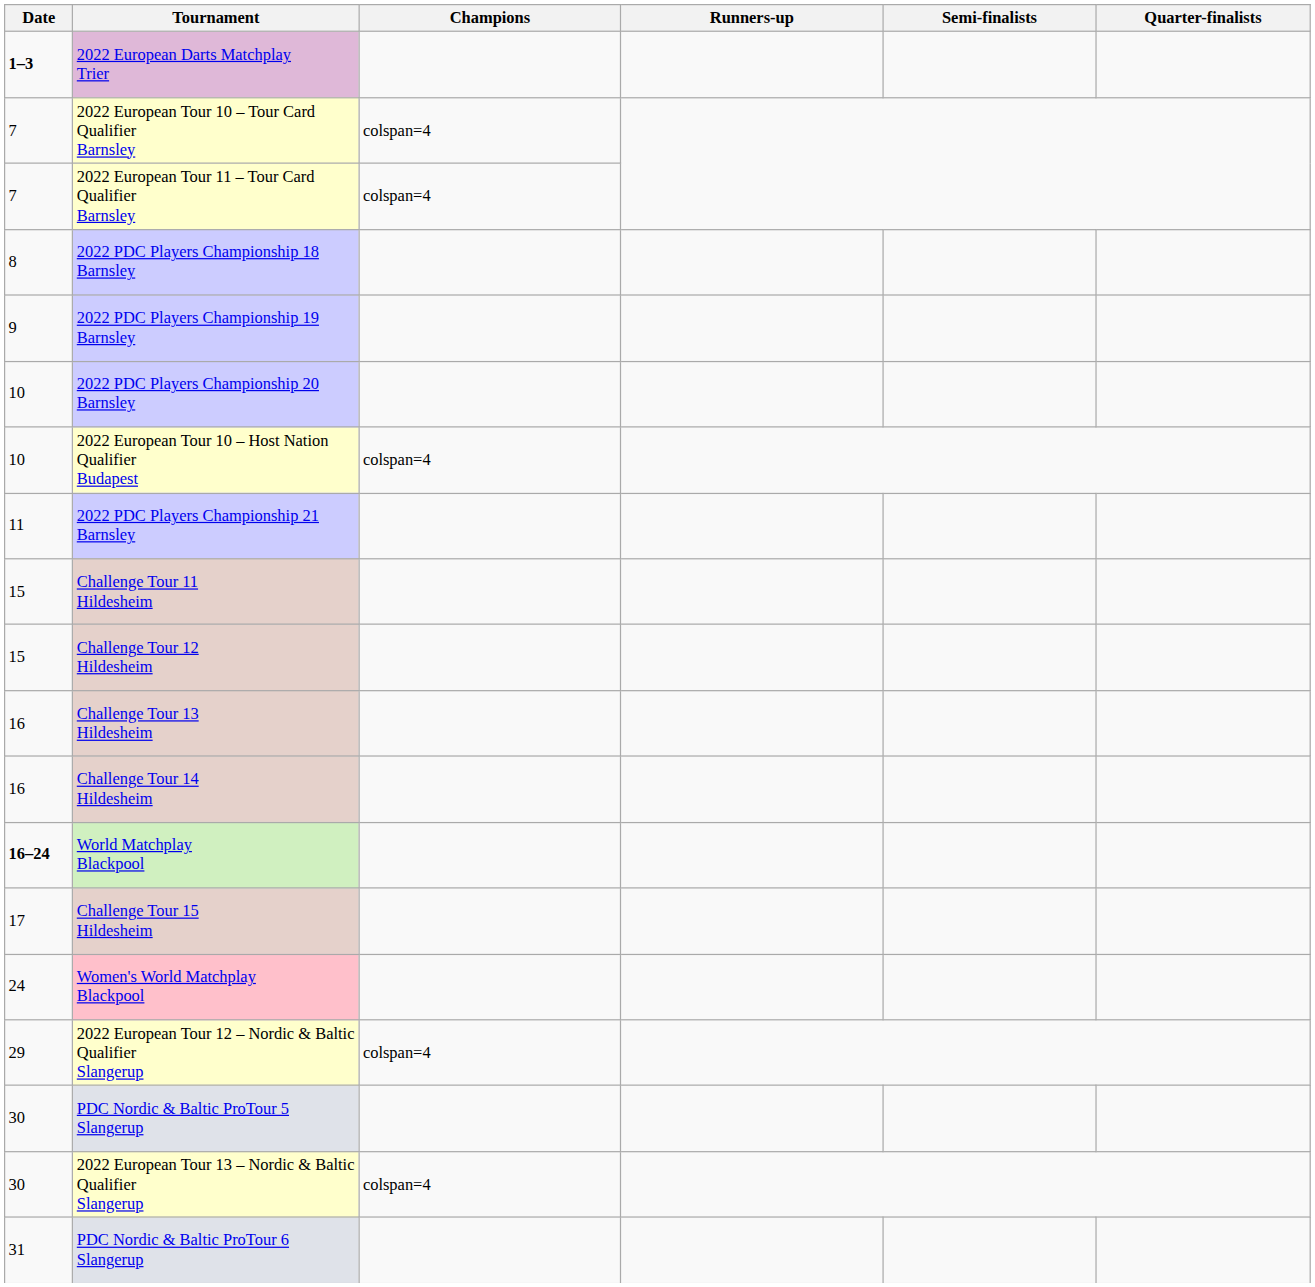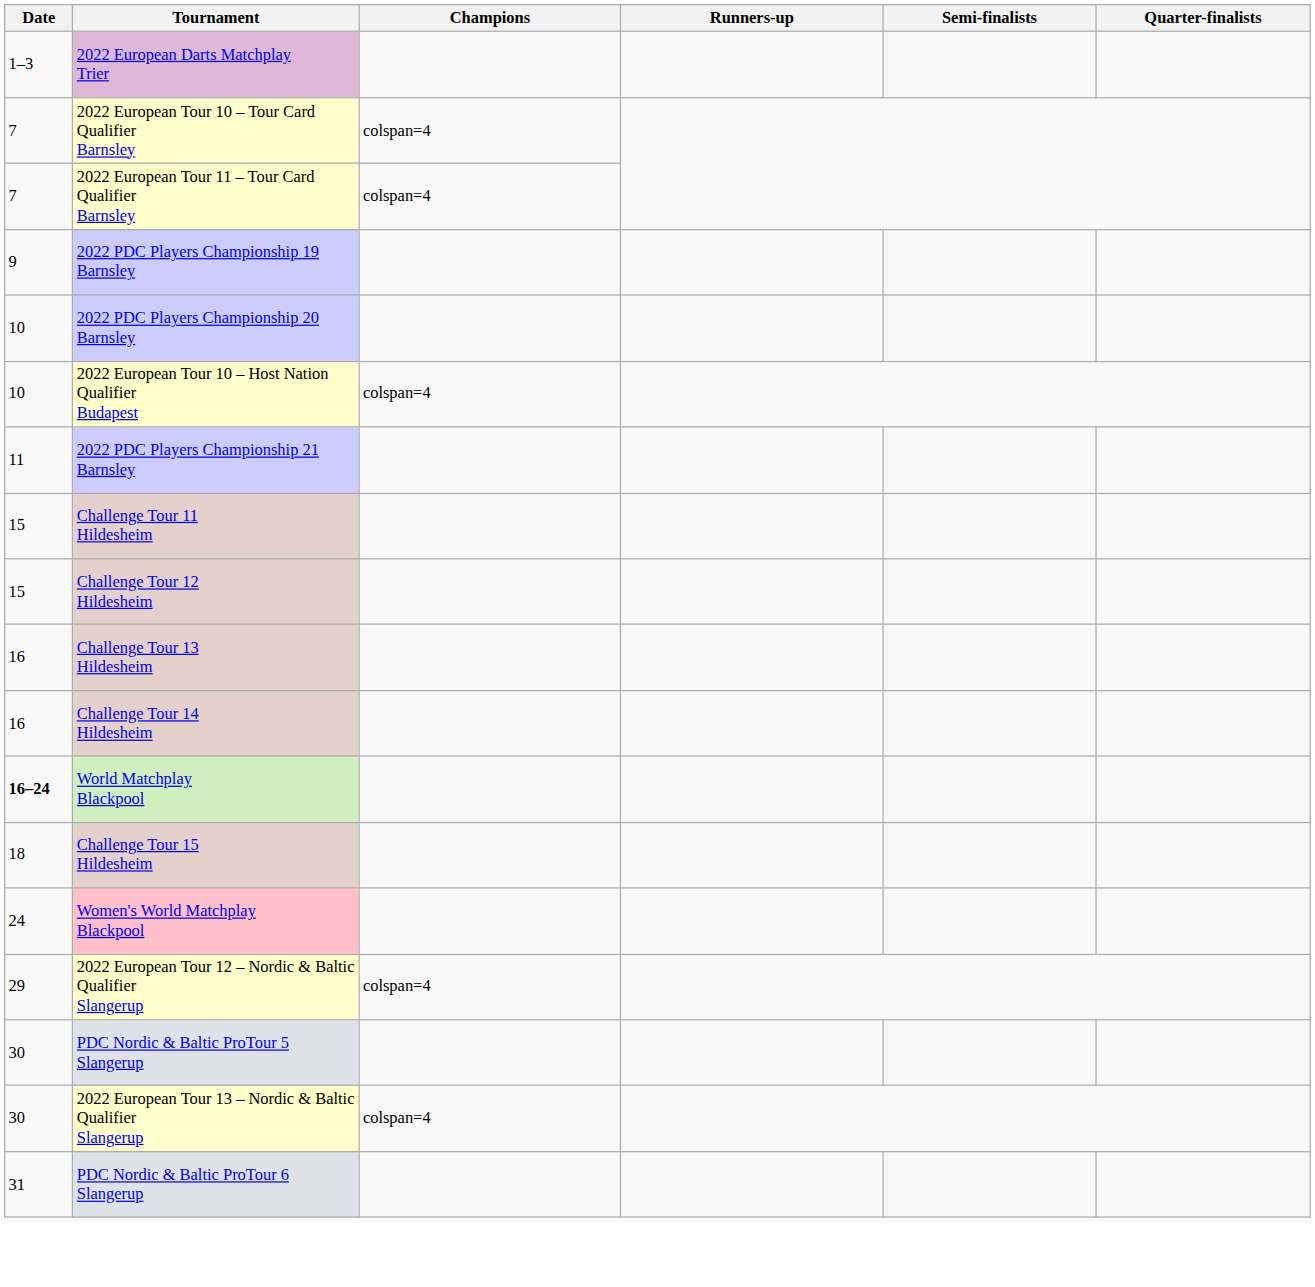2022 European Darts Matchplay Trier | Date: bold -> normal
- row: 8 | 2022 PDC Players Championship 18 Barnsley
Challenge Tour 15 Hildesheim | Date: 17 -> 18
